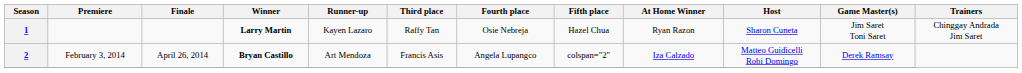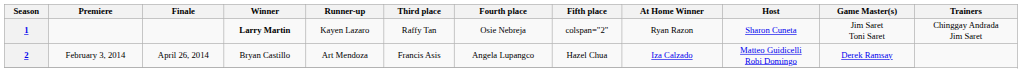1 | Fifth place: Hazel Chua -> colspan="2"
2 | Winner: bold -> normal
2 | Fifth place: colspan="2" -> Hazel Chua
